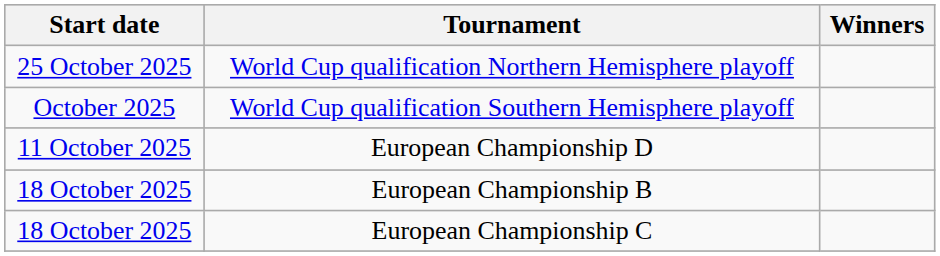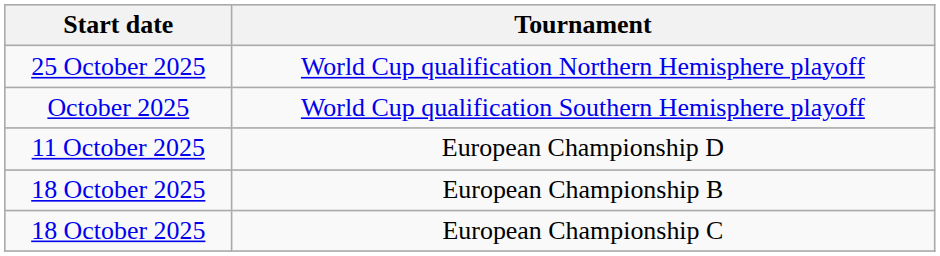- column: Winners
